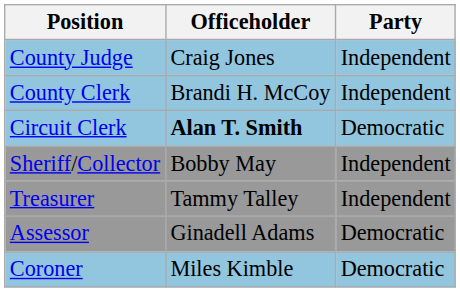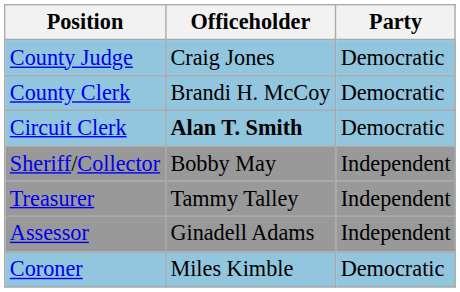County Judge | Party: Independent -> Democratic
County Clerk | Party: Independent -> Democratic
Assessor | Party: Democratic -> Independent
